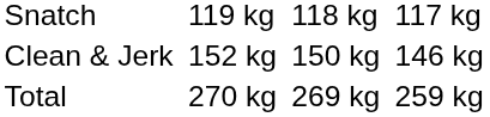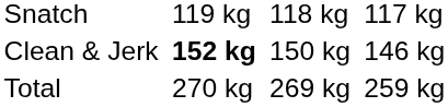Clean & Jerk | column 2: normal -> bold
